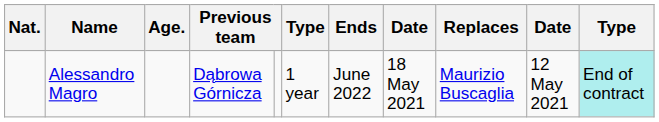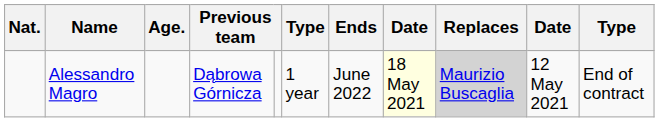Alessandro Magro | column 8: no background -> lightyellow background
Alessandro Magro | Replaces: no background -> lightgrey background
Alessandro Magro | column 11: paleturquoise background -> no background
